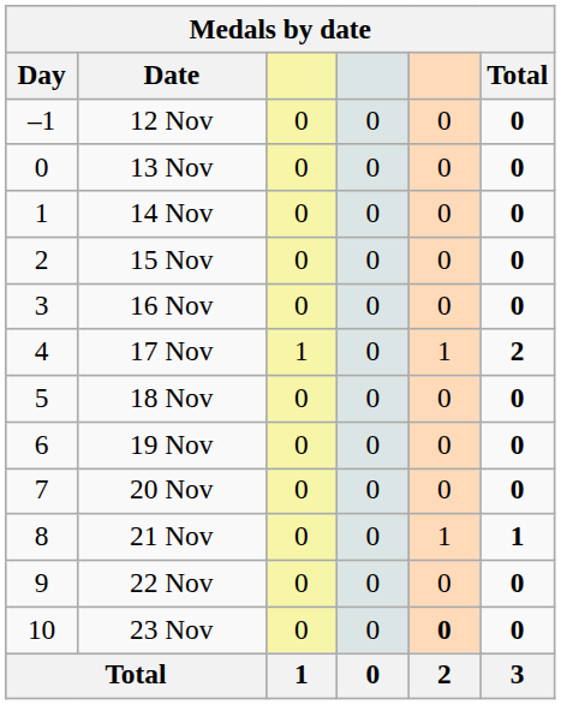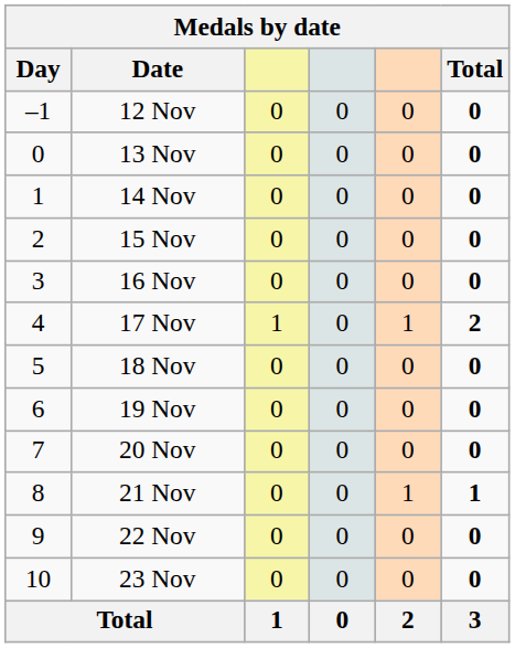23 Nov | column 5: bold -> normal
